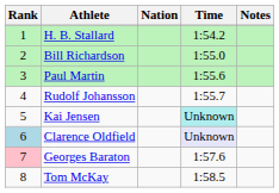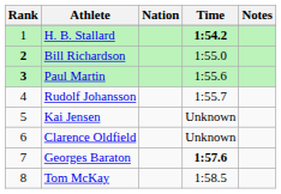H. B. Stallard | Time: normal -> bold
Bill Richardson | Rank: normal -> bold
Paul Martin | Rank: normal -> bold
Kai Jensen | Time: paleturquoise background -> no background
Clarence Oldfield | Rank: lightblue background -> no background
Clarence Oldfield | Time: lavender background -> no background
Georges Baraton | Rank: pink background -> no background
Georges Baraton | Time: normal -> bold
